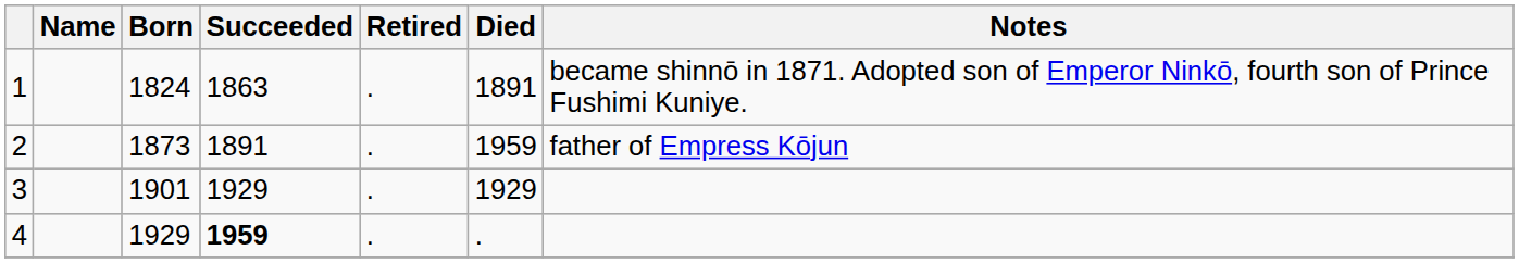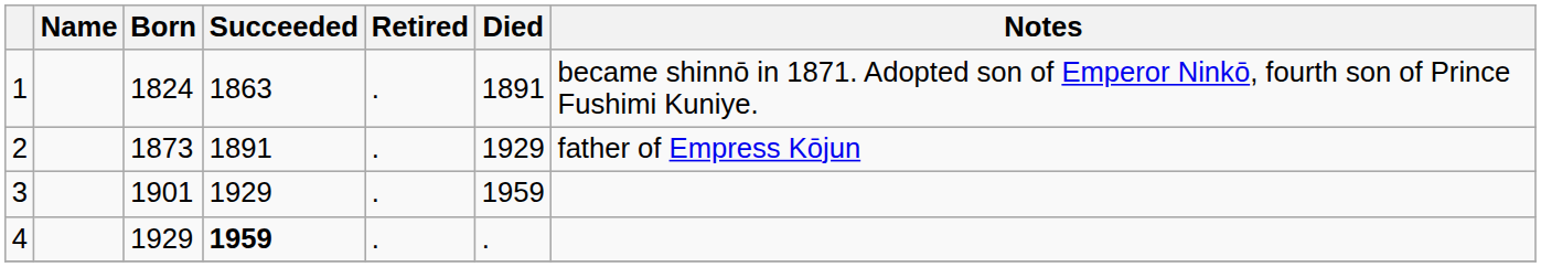2 | Died: 1959 -> 1929
3 | Died: 1929 -> 1959
